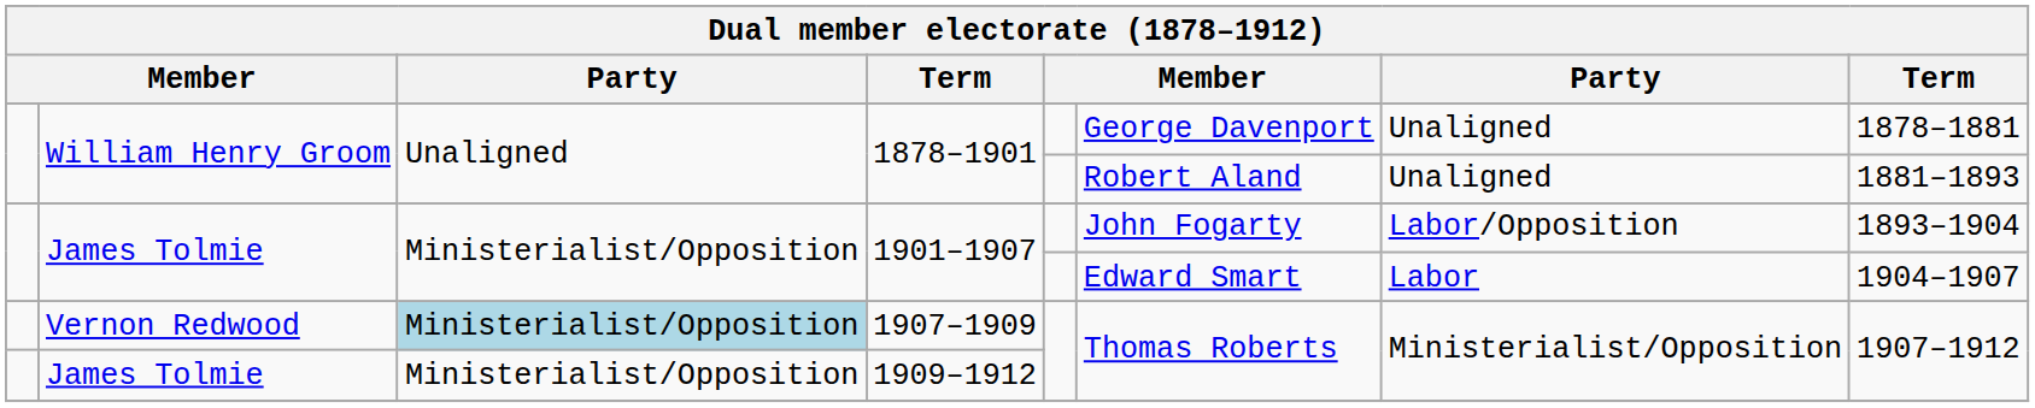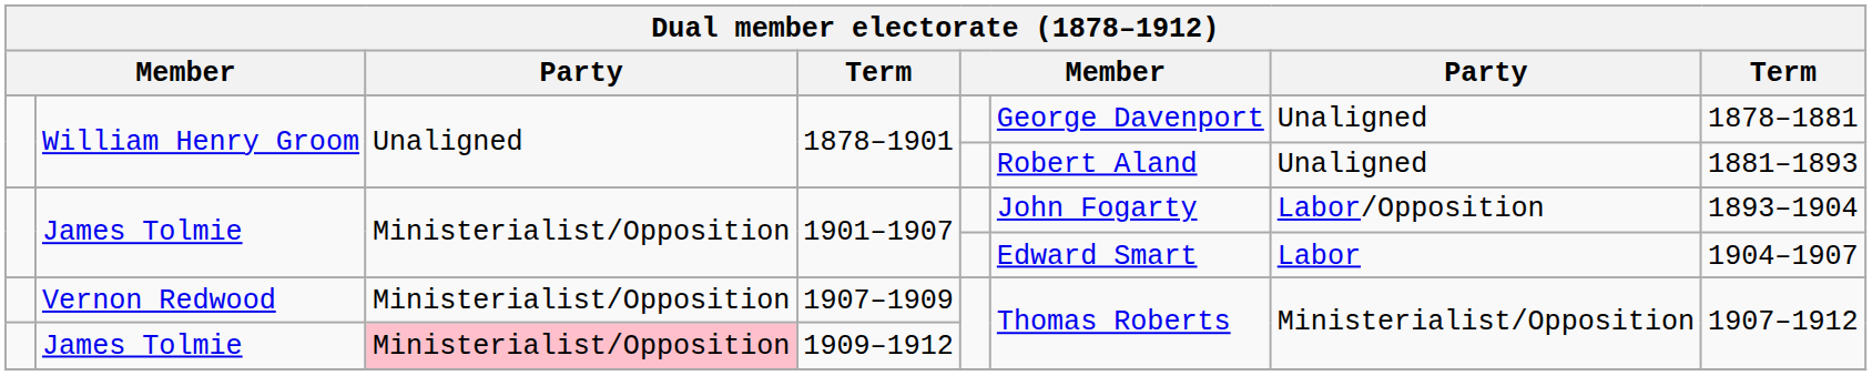1907–1909 | column 3: lightblue background -> no background
1909–1912 | column 3: no background -> pink background
